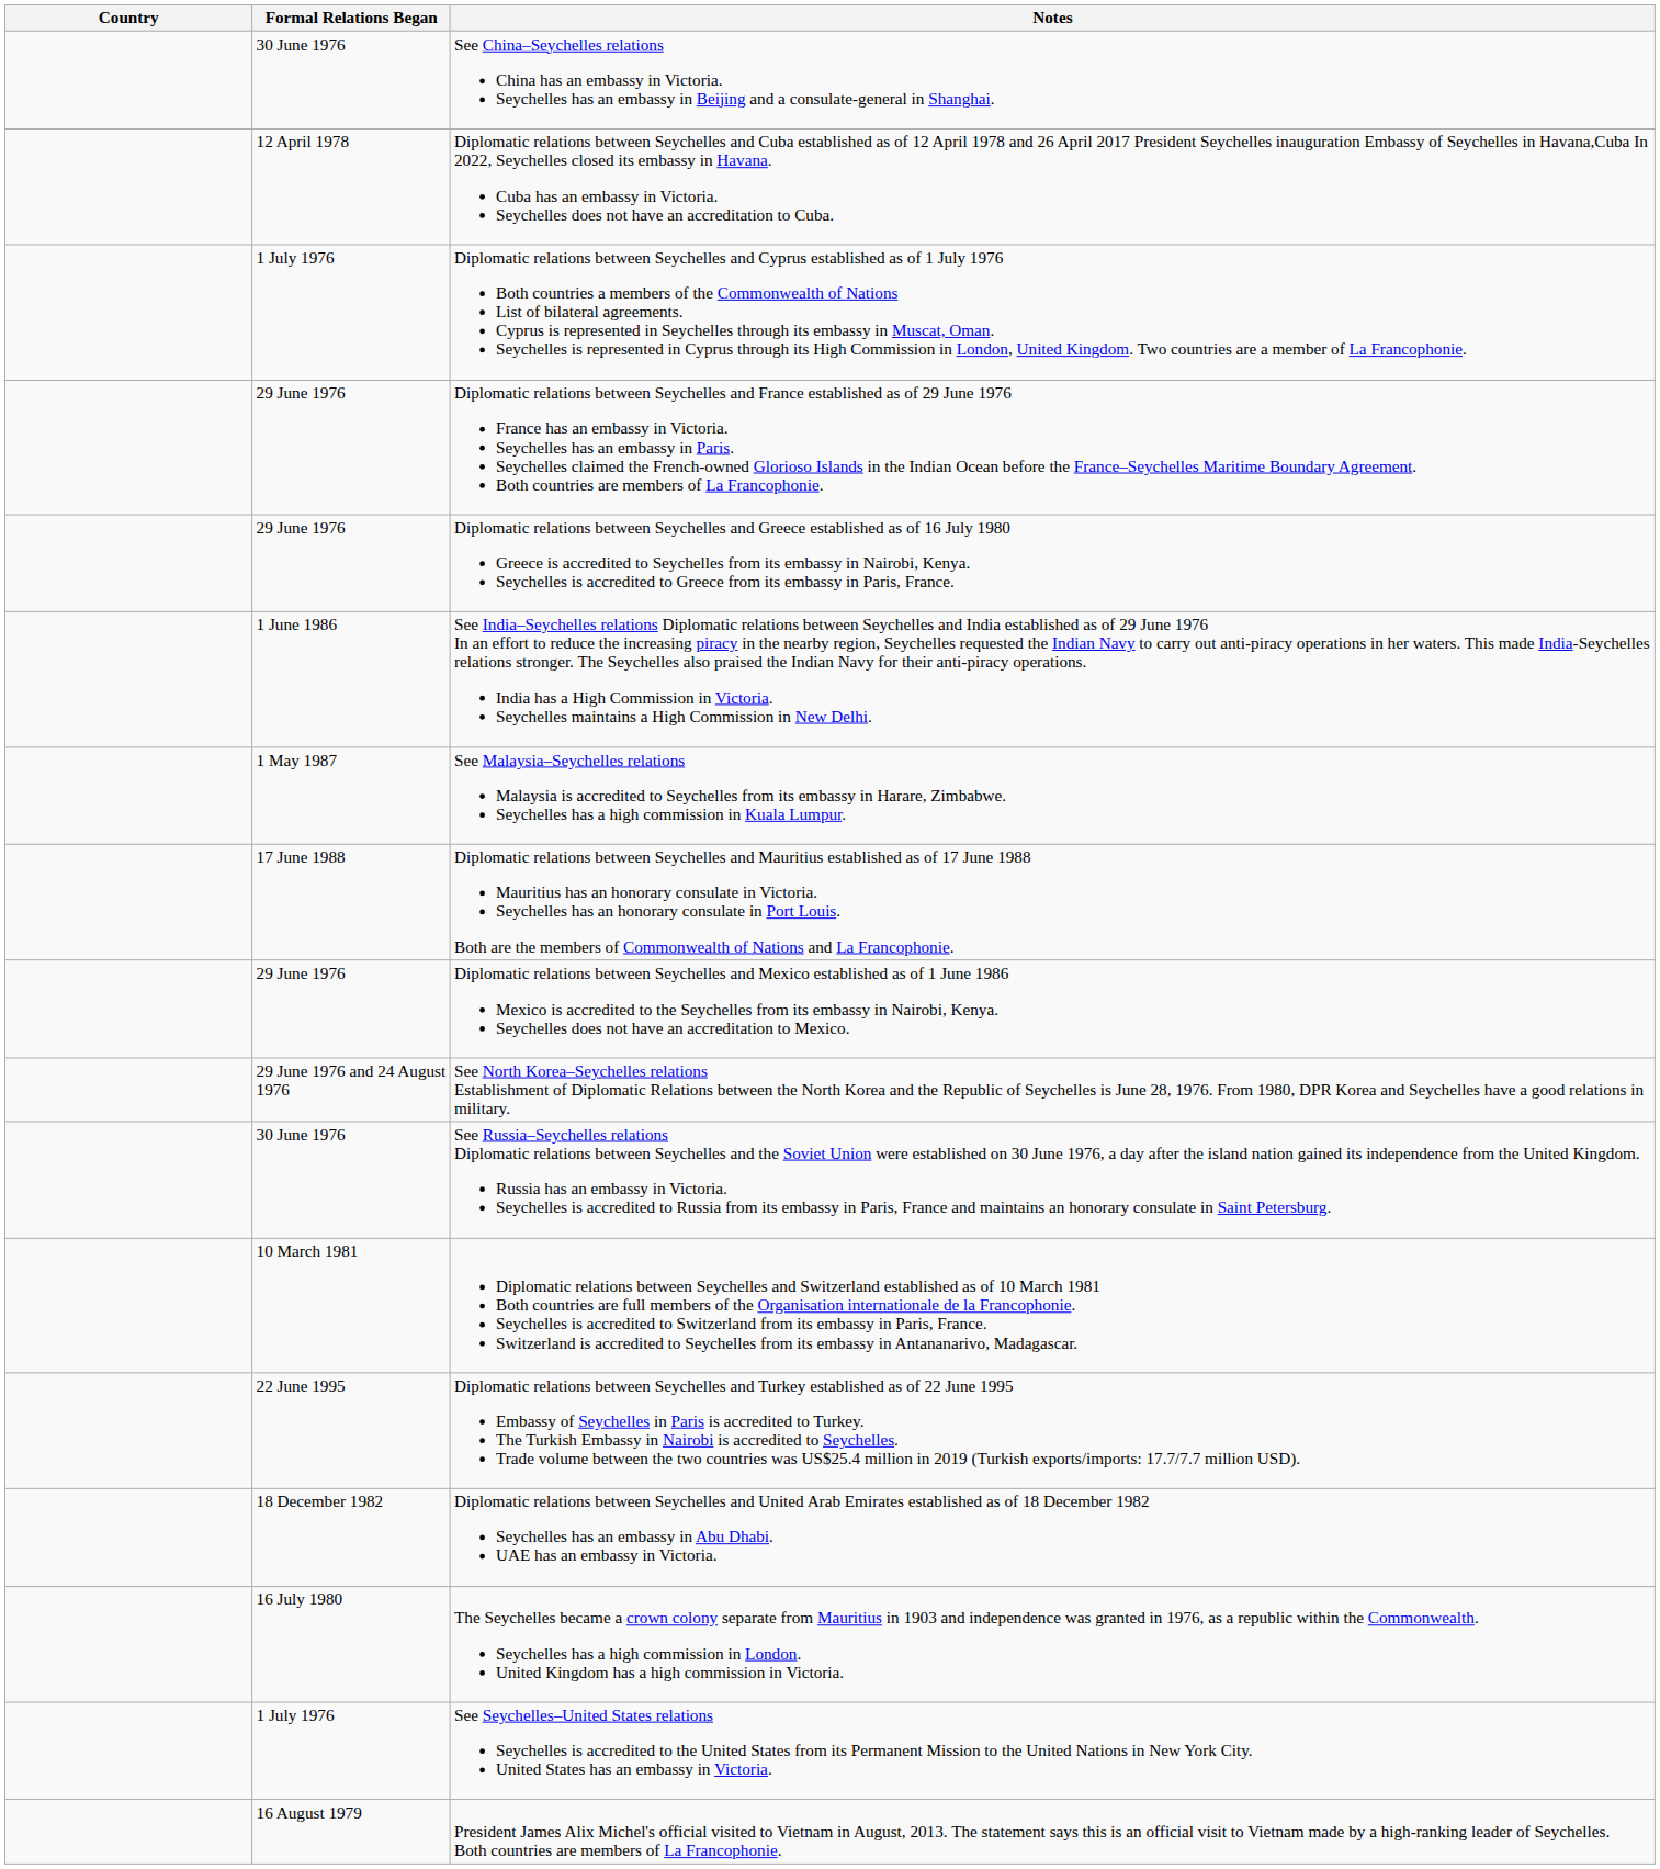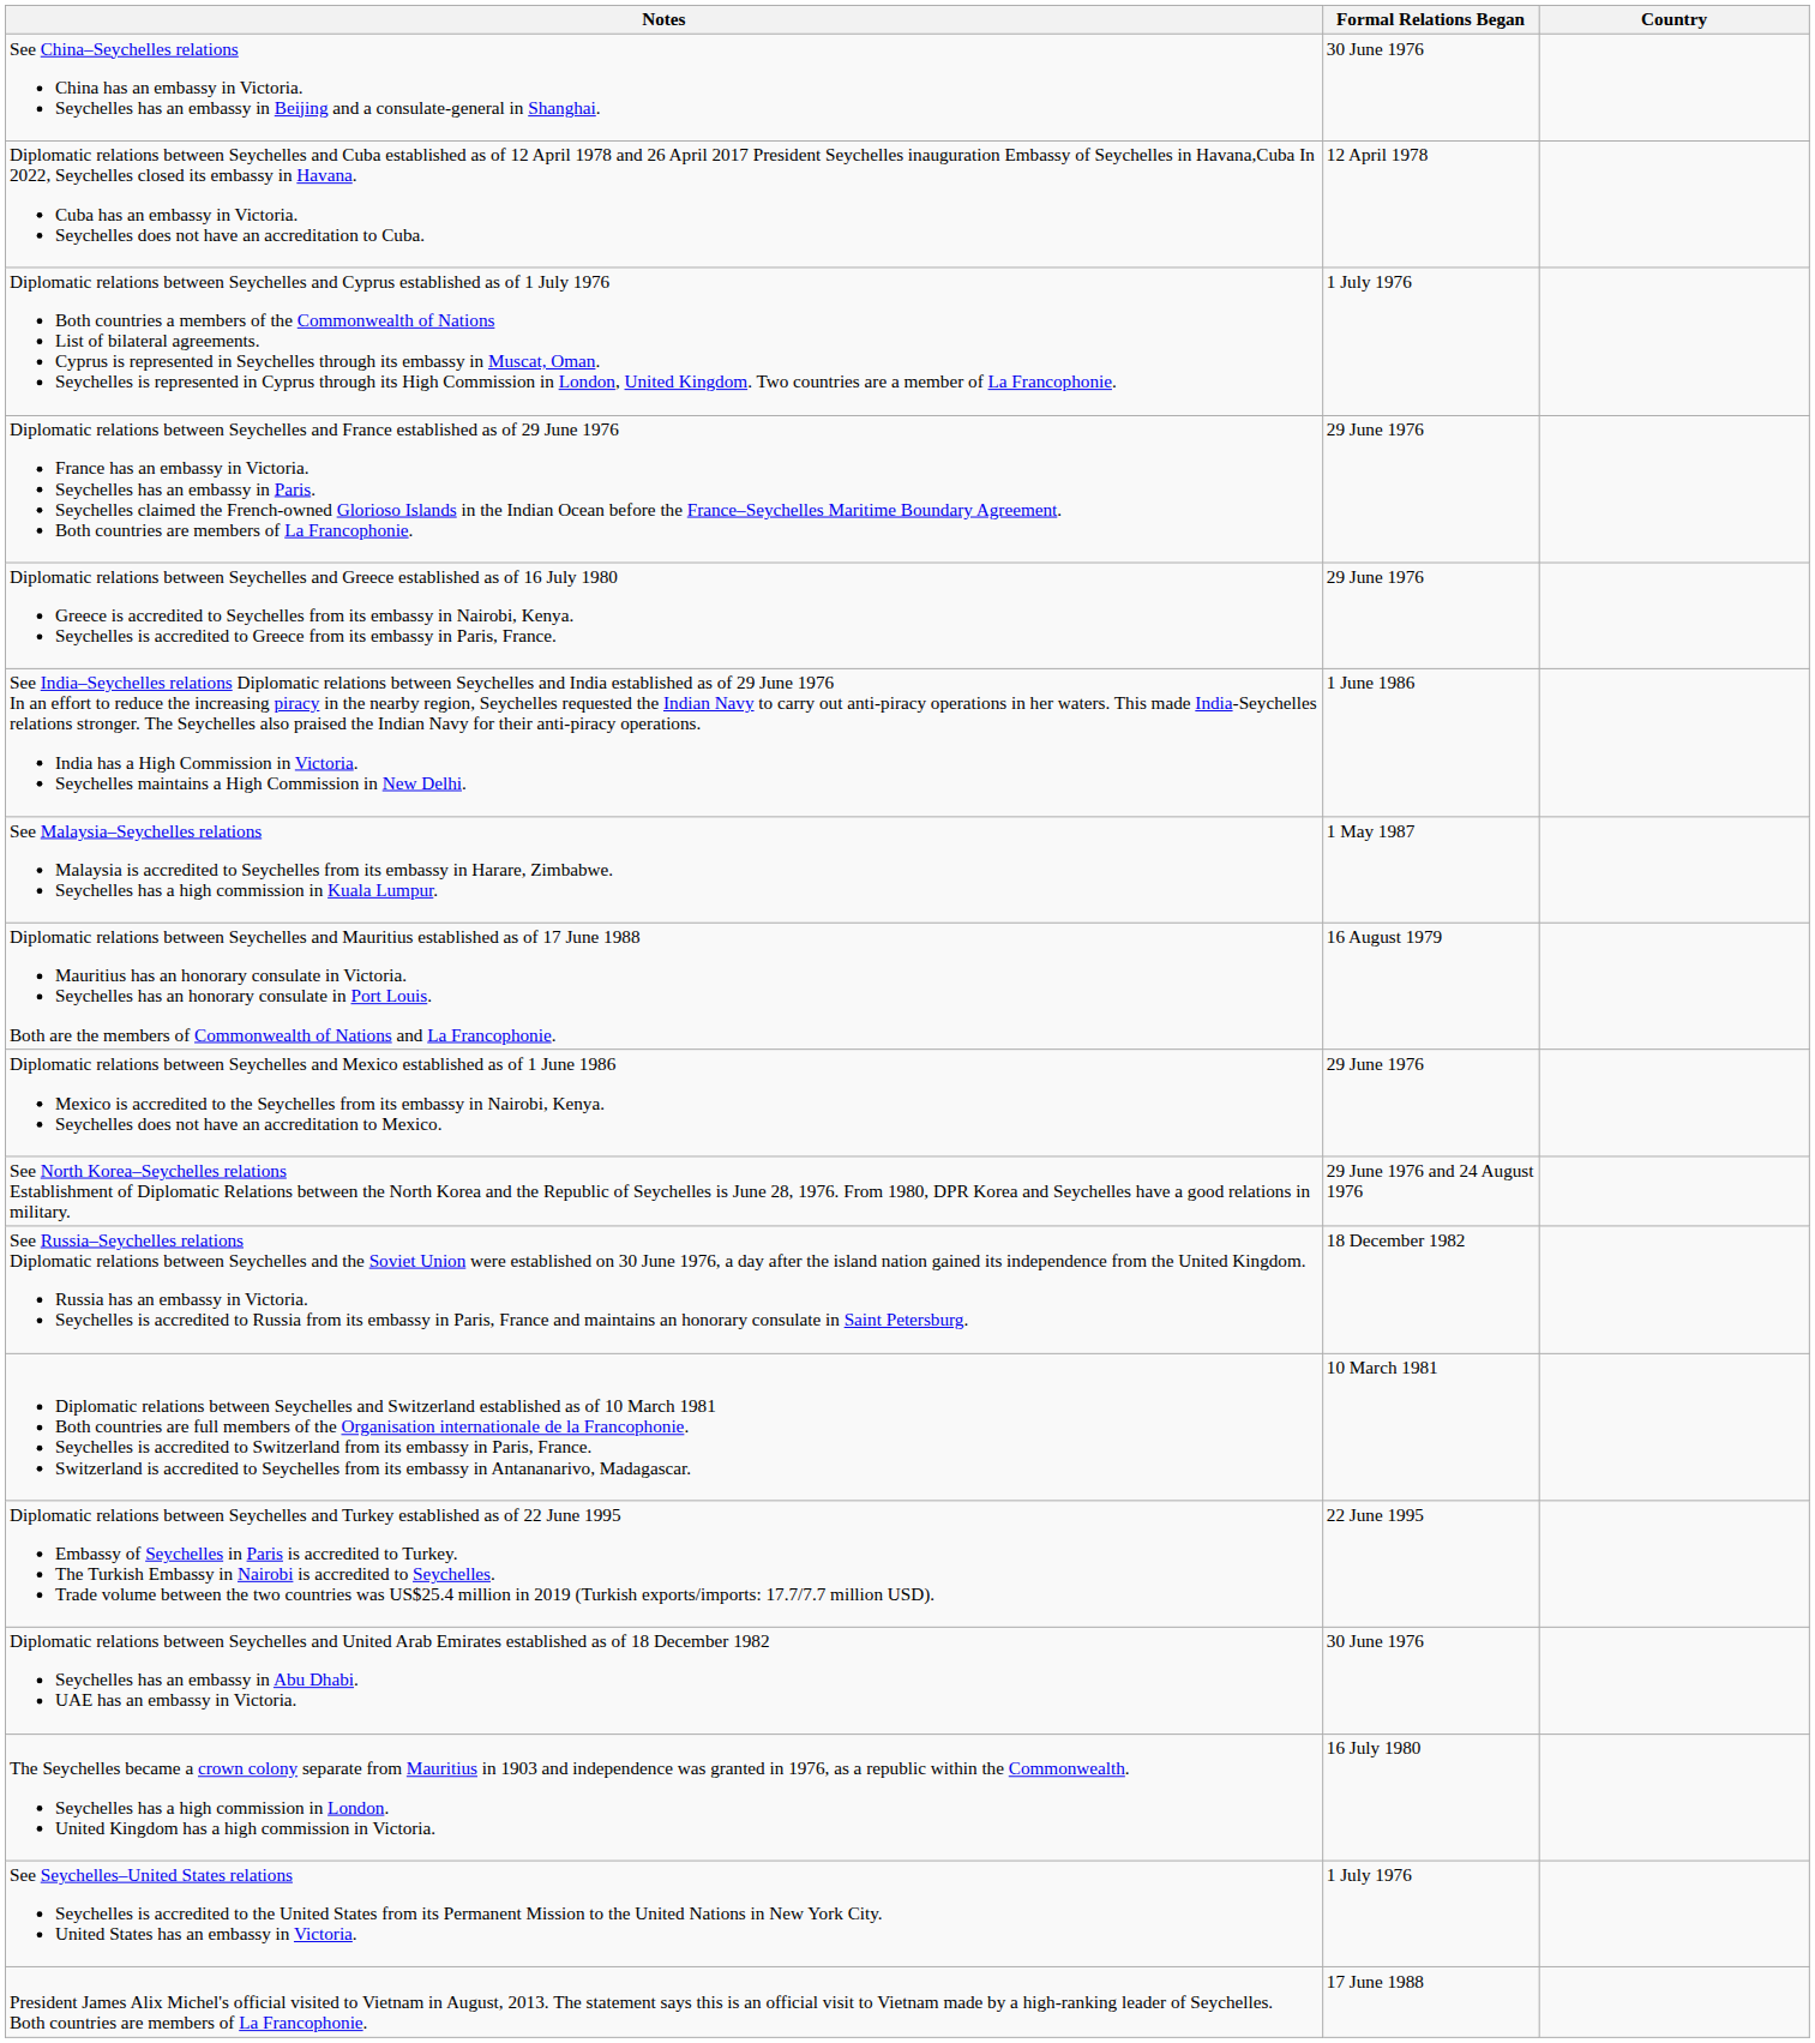columns swapped: Country <-> Notes
row 9 | Formal Relations Began: 17 June 1988 -> 16 August 1979
row 12 | Formal Relations Began: 30 June 1976 -> 18 December 1982
row 15 | Formal Relations Began: 18 December 1982 -> 30 June 1976
row 18 | Formal Relations Began: 16 August 1979 -> 17 June 1988
